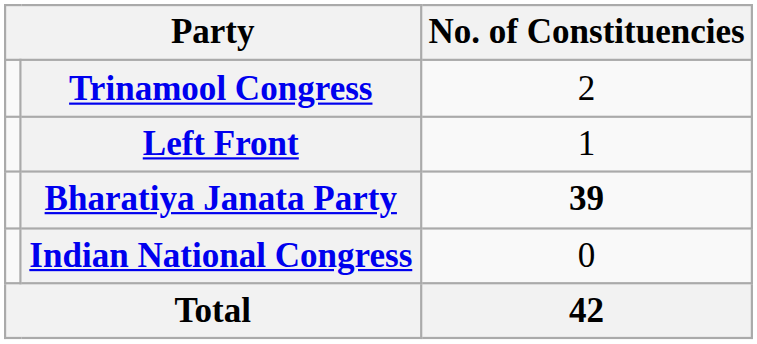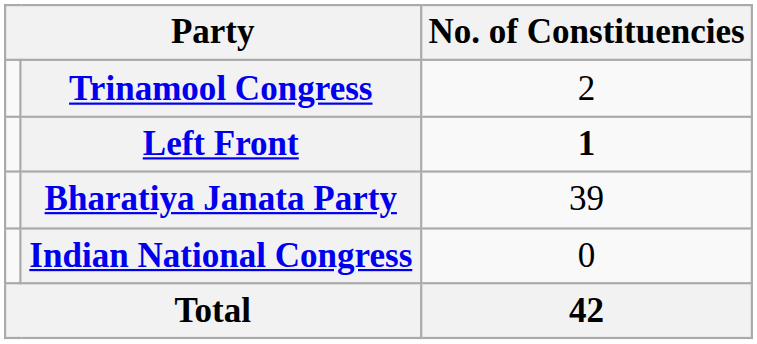Left Front | No. of Constituencies: normal -> bold
Bharatiya Janata Party | No. of Constituencies: bold -> normal
